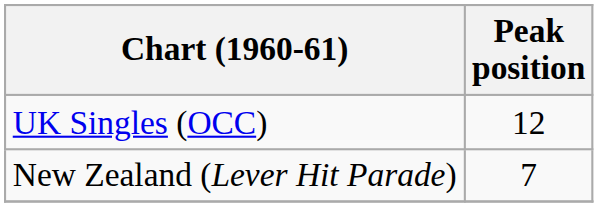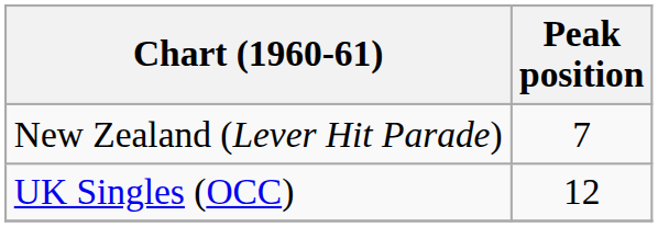rows swapped: New Zealand (Lever Hit Parade) <-> UK Singles (OCC)
